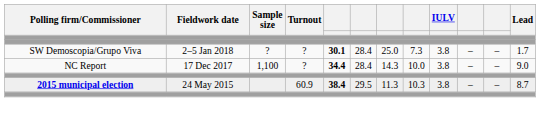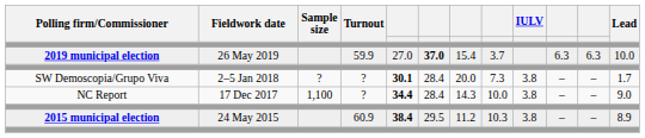+ row: 2019 municipal election | 26 May 2019 | 59.9 | 27.0 | 37.0 | 15.4 | 3.7 | 6.3 | 6.3 | 10.0
SW Demoscopia/Grupo Viva | column 7: 25.0 -> 20.0
2015 municipal election | column 7: 11.3 -> 11.2
2015 municipal election | Lead: 8.7 -> 8.9
